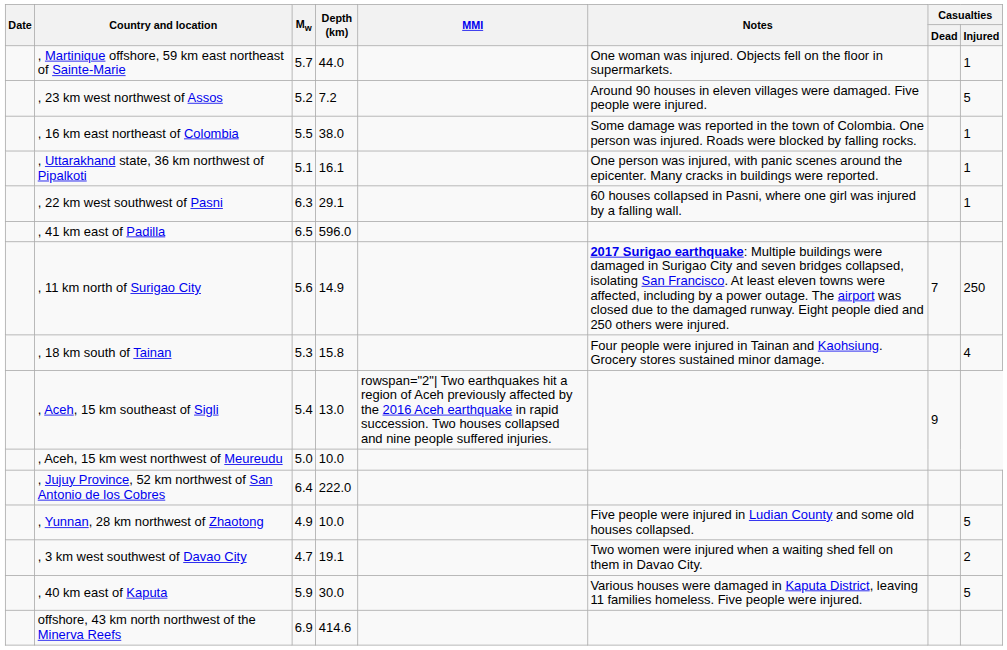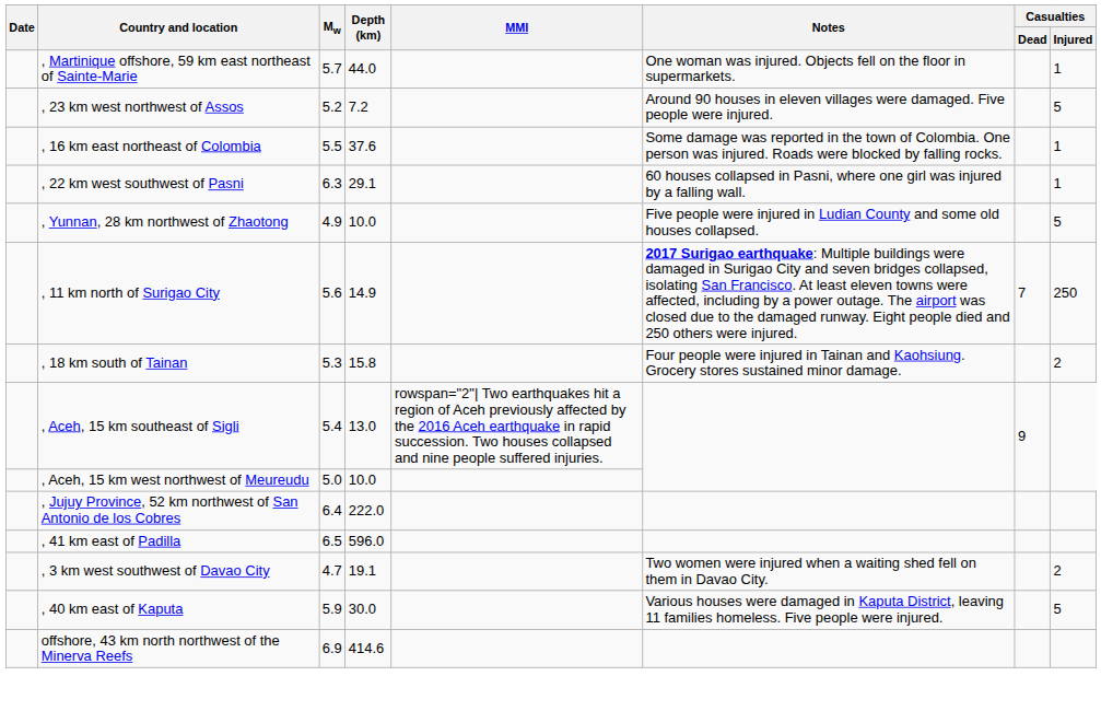, 16 km east northeast of Colombia | Depth (km): 38.0 -> 37.6
- row: , Uttarakhand state, 36 km northwest of Pipalkoti | 5.1 | 16.1 | One person was injured, with panic scenes around the epicenter. Many cracks in buildings were reported. | 1
rows swapped: , Yunnan, 28 km northwest of Zhaotong <-> , 41 km east of Padilla
, 18 km south of Tainan | Casualties / Injured: 4 -> 2
